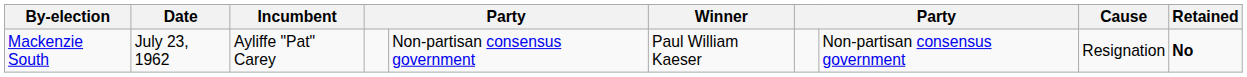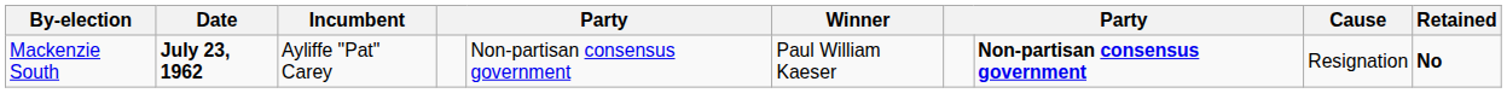Mackenzie South | Date: normal -> bold
Mackenzie South | column 8: normal -> bold
